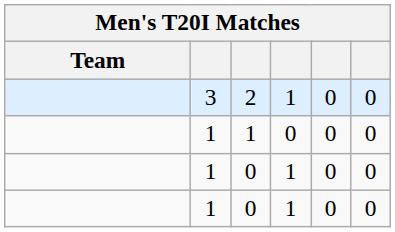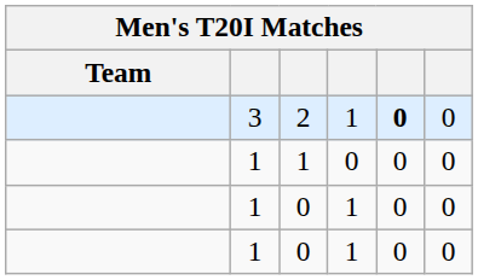2 | column 5: normal -> bold
